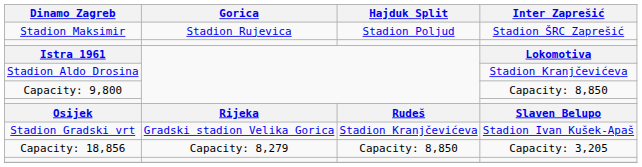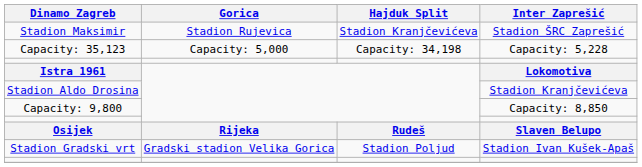Stadion Maksimir | Hajduk Split: Stadion Poljud -> Stadion Kranjčevićeva
+ row: Capacity: 35,123 | Capacity: 5,000 | Capacity: 34,198 | Capacity: 5,228
Stadion Gradski vrt | Hajduk Split: Stadion Kranjčevićeva -> Stadion Poljud
- row: Capacity: 18,856 | Capacity: 8,279 | Capacity: 8,850 | Capacity: 3,205
